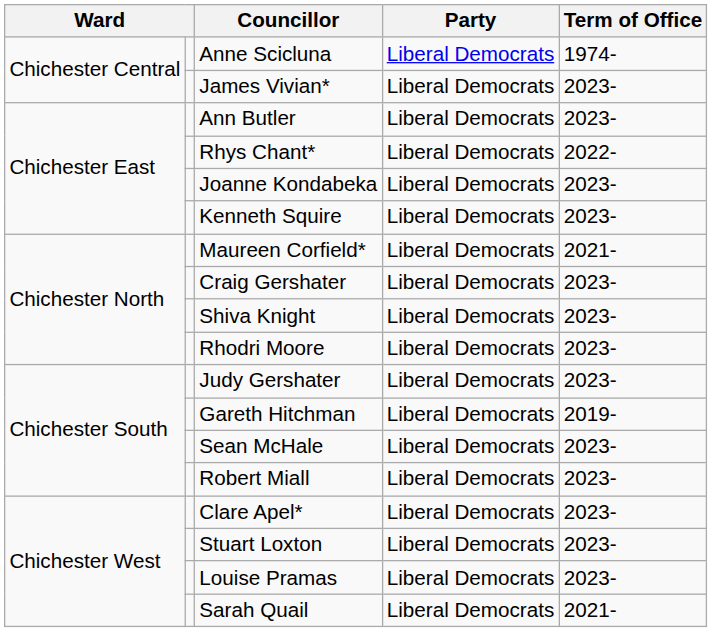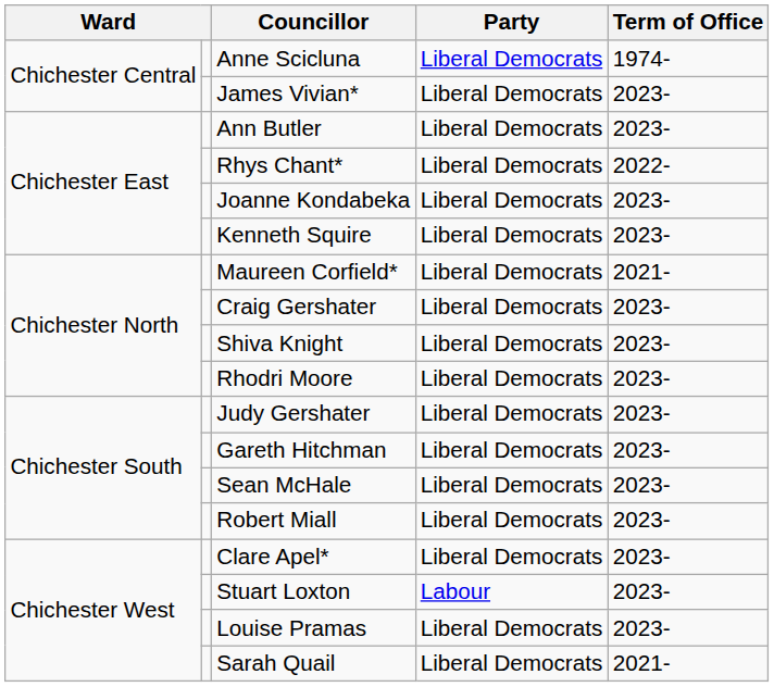Gareth Hitchman | Term of Office: 2019- -> 2023-
Stuart Loxton | Party: Liberal Democrats -> Labour
